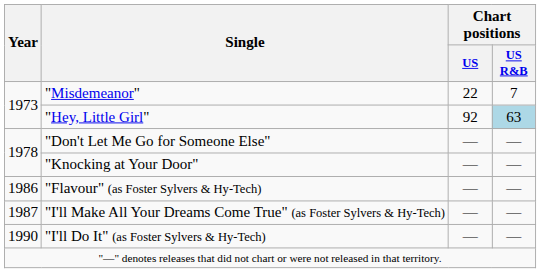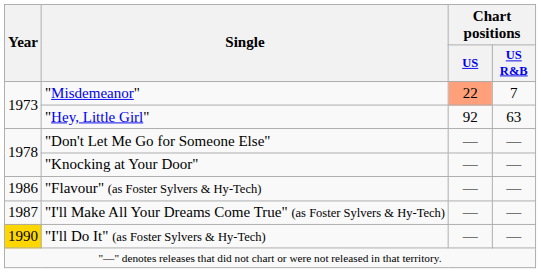"Misdemeanor" | Chart positions / US: no background -> lightsalmon background
"Hey, Little Girl" | Chart positions / US R&B: lightblue background -> no background
"I'll Do It" (as Foster Sylvers & Hy-Tech) | Year: no background -> gold background
